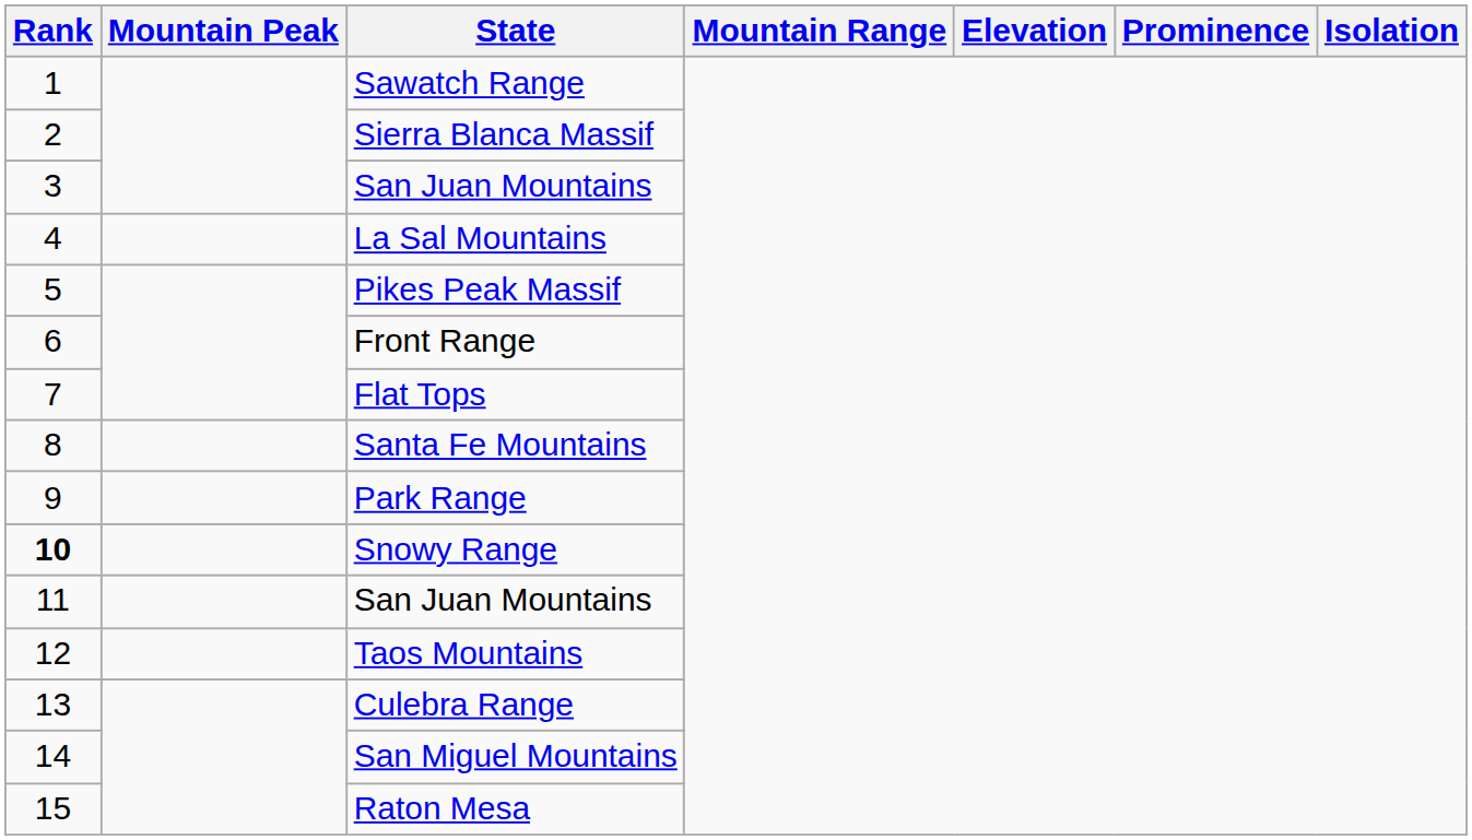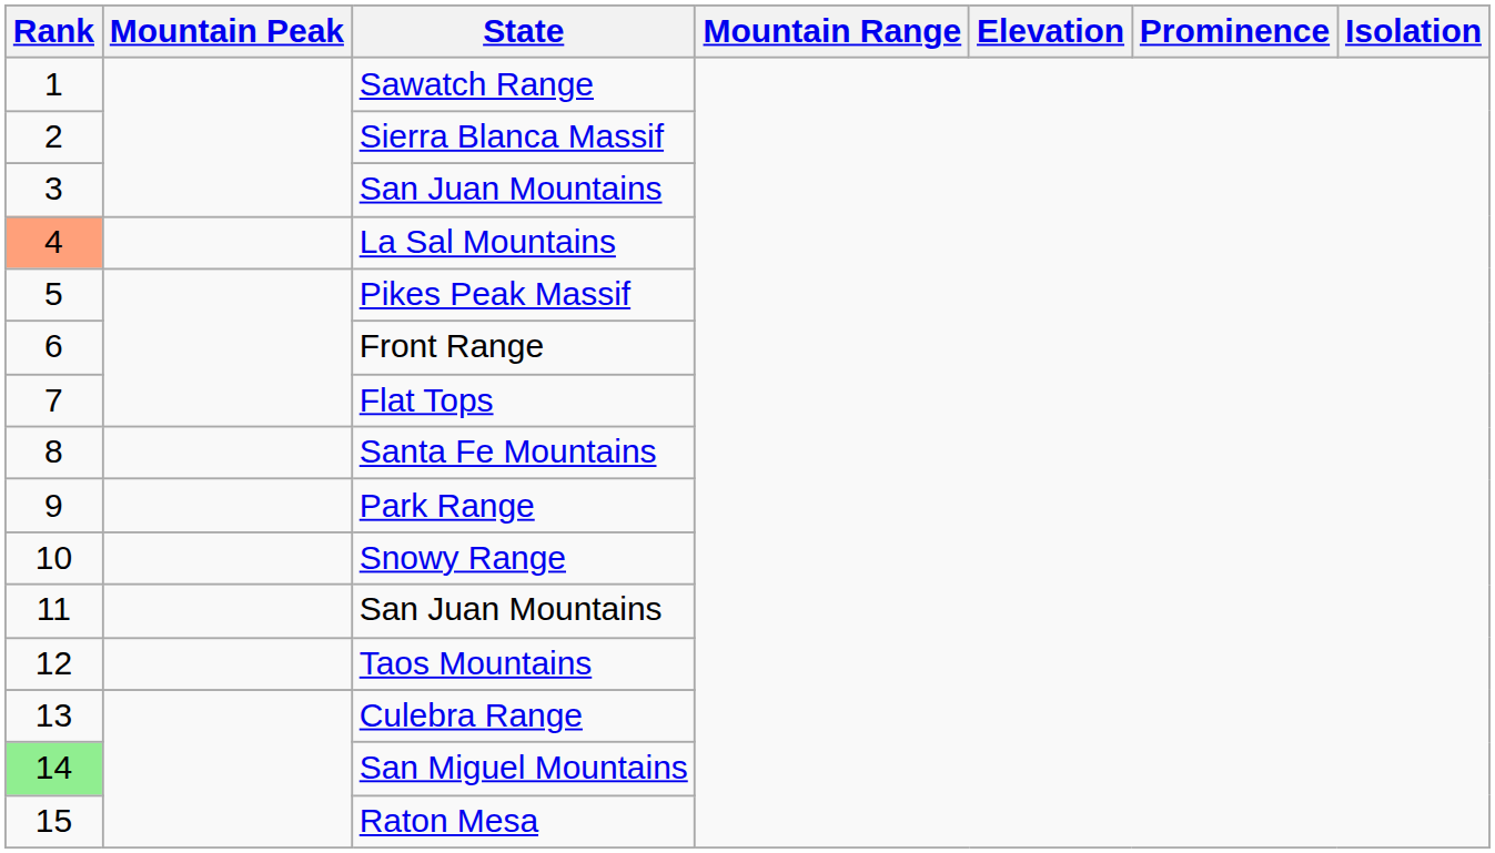La Sal Mountains | Rank: no background -> lightsalmon background
Snowy Range | Rank: bold -> normal
San Miguel Mountains | Rank: no background -> lightgreen background
